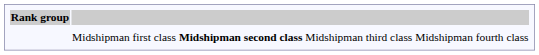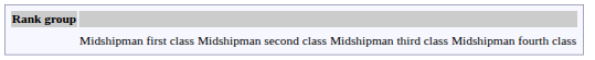Midshipman first class | column 3: bold -> normal
